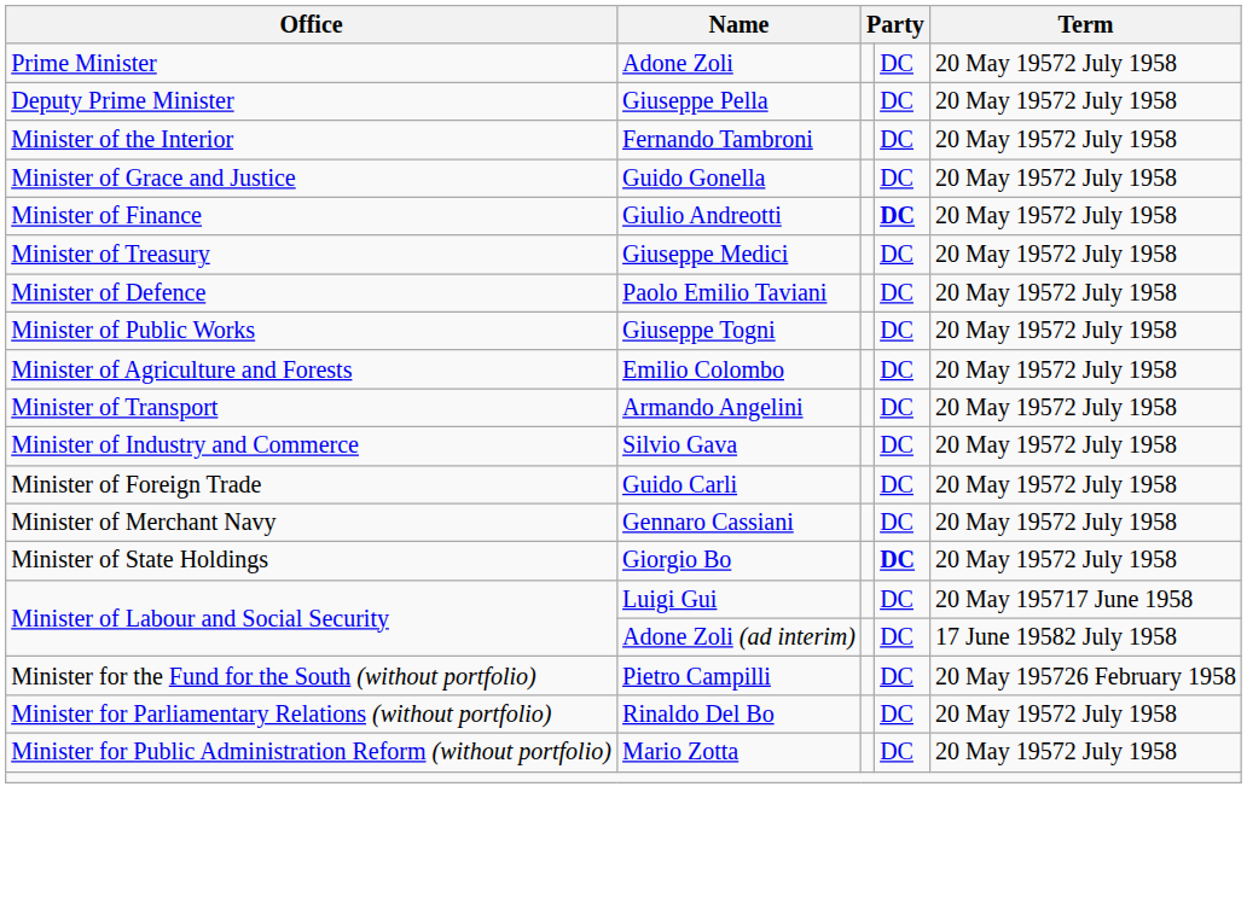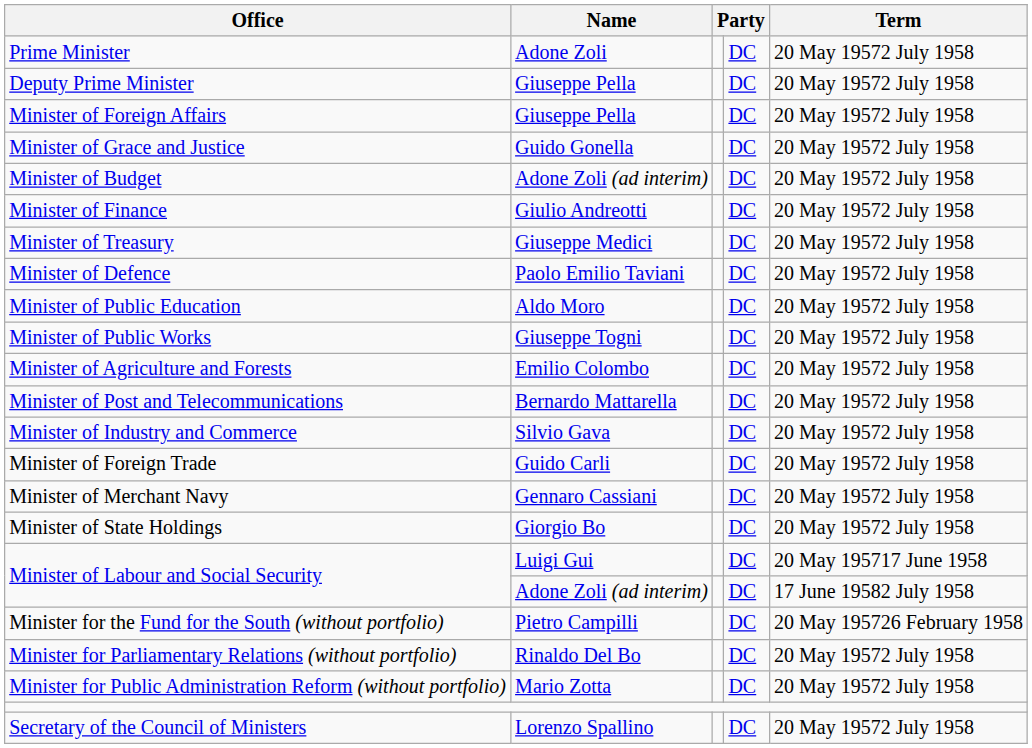+ row: Minister of Foreign Affairs | Giuseppe Pella | DC | 20 May 19572 July 1958
- row: Minister of the Interior | Fernando Tambroni | DC | 20 May 19572 July 1958
+ row: Minister of Budget | Adone Zoli (ad interim) | DC | 20 May 19572 July 1958
Minister of Finance | column 4: bold -> normal
+ row: Minister of Public Education | Aldo Moro | DC | 20 May 19572 July 1958
- row: Minister of Transport | Armando Angelini | DC | 20 May 19572 July 1958
+ row: Minister of Post and Telecommunications | Bernardo Mattarella | DC | 20 May 19572 July 1958
Minister of State Holdings | column 4: bold -> normal
+ row: Secretary of the Council of Ministers | Lorenzo Spallino | DC | 20 May 19572 July 1958
